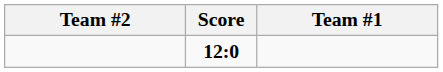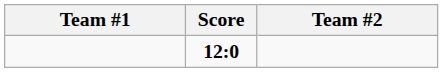columns swapped: Team #1 <-> Team #2
